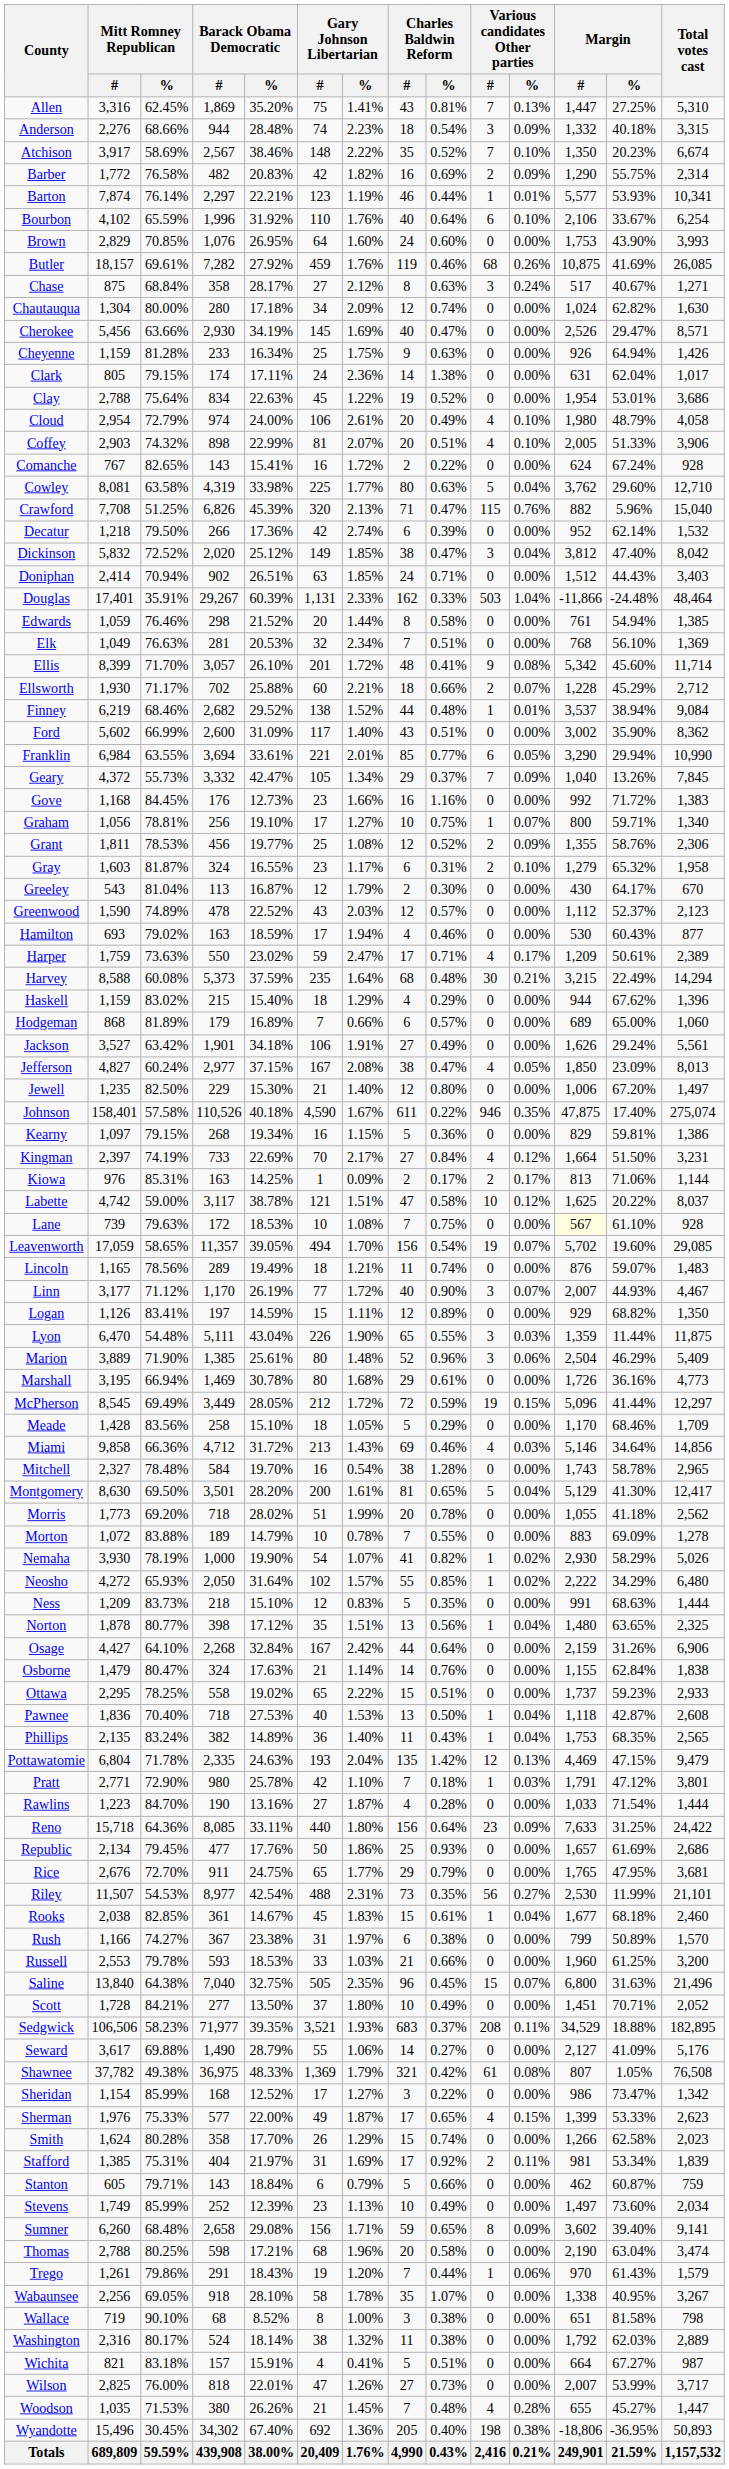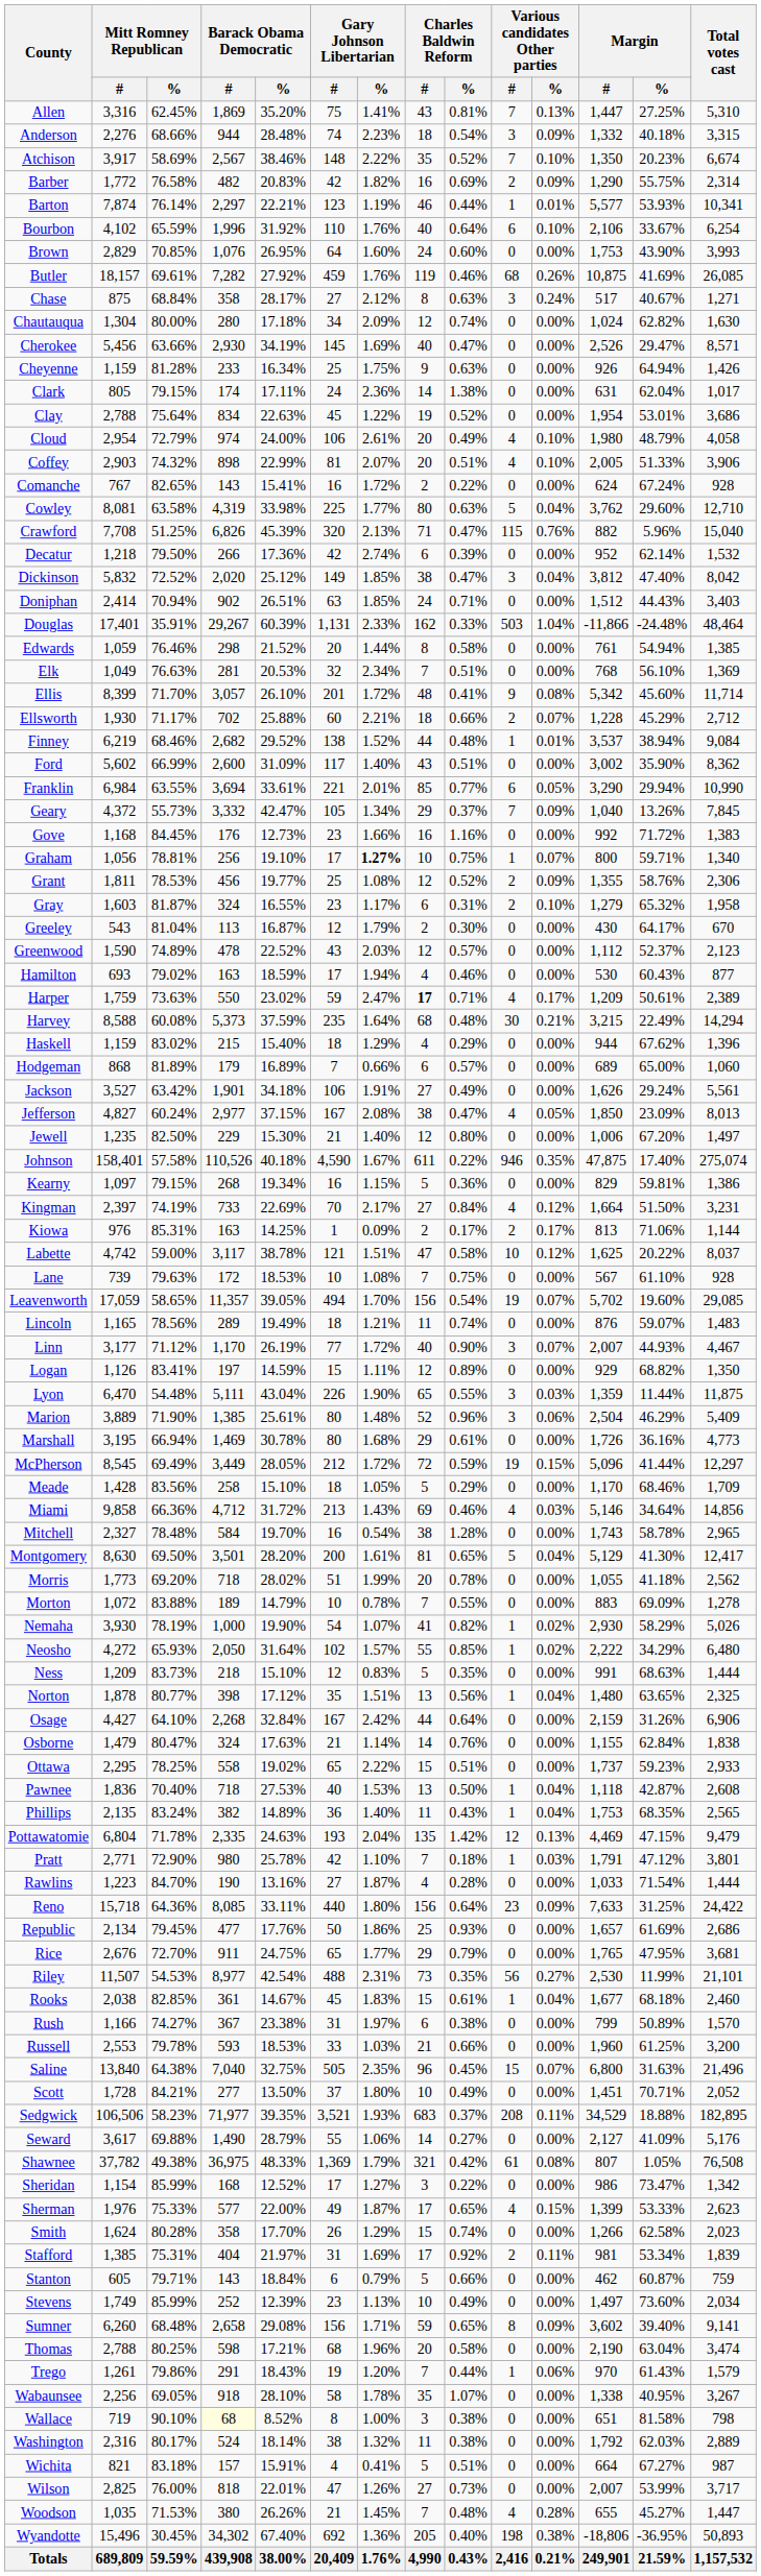Graham | Gary Johnson Libertarian / %: normal -> bold
Harper | Charles Baldwin Reform / #: normal -> bold
Lane | Margin / #: lightyellow background -> no background
Wallace | Barack Obama Democratic / #: no background -> lightyellow background
